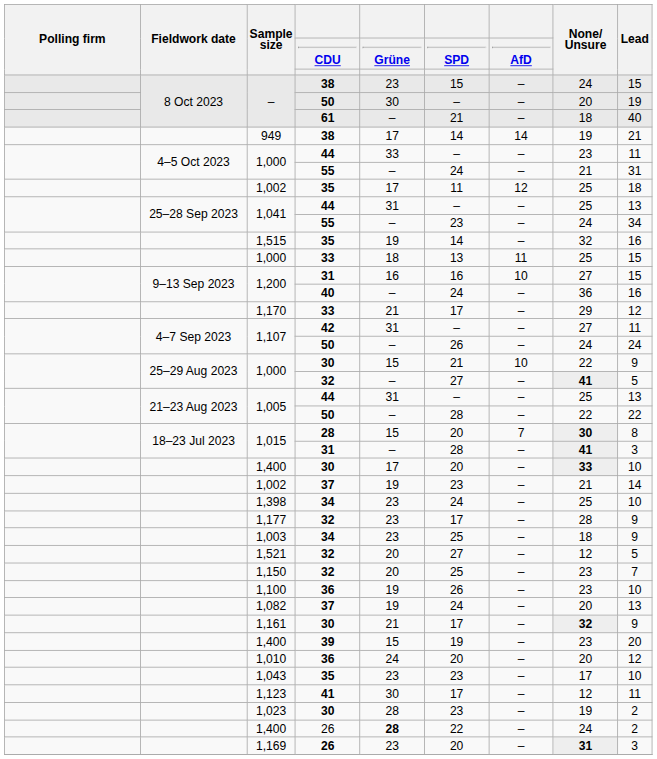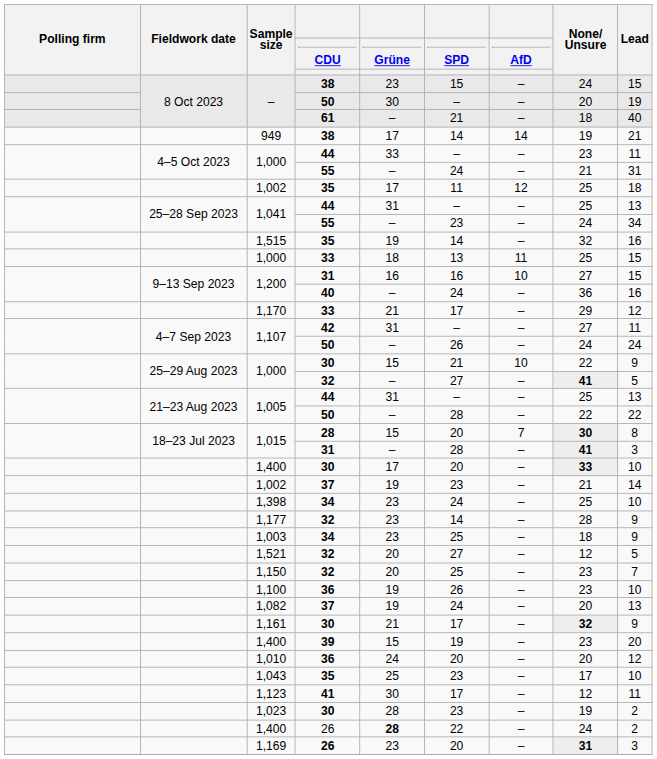1,177 | SPD: 17 -> 14
1,043 | Grüne: 23 -> 25
